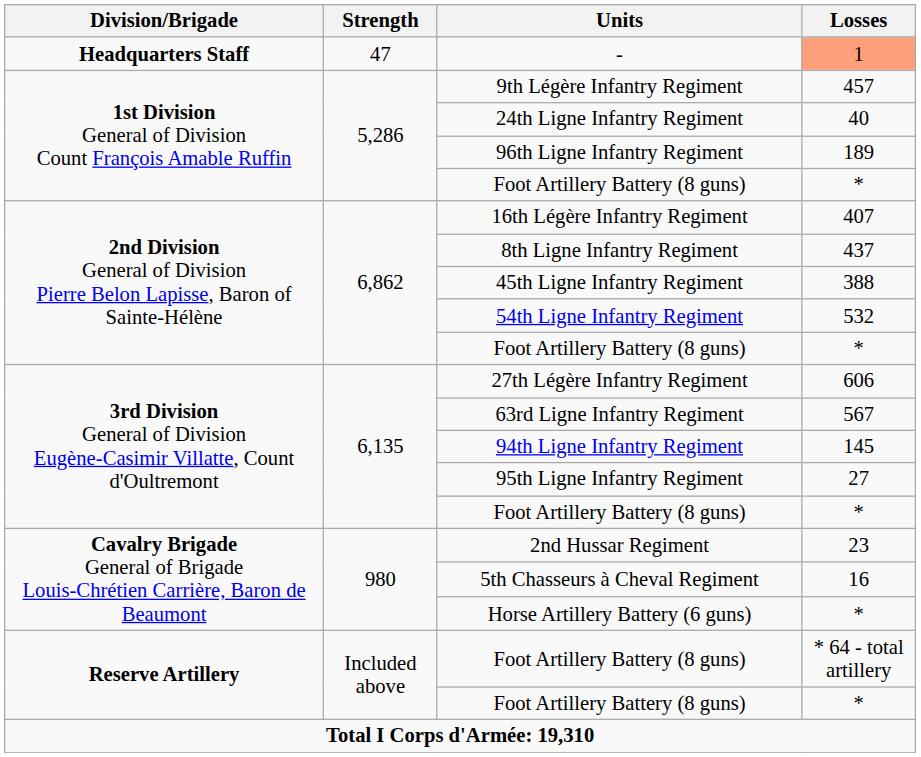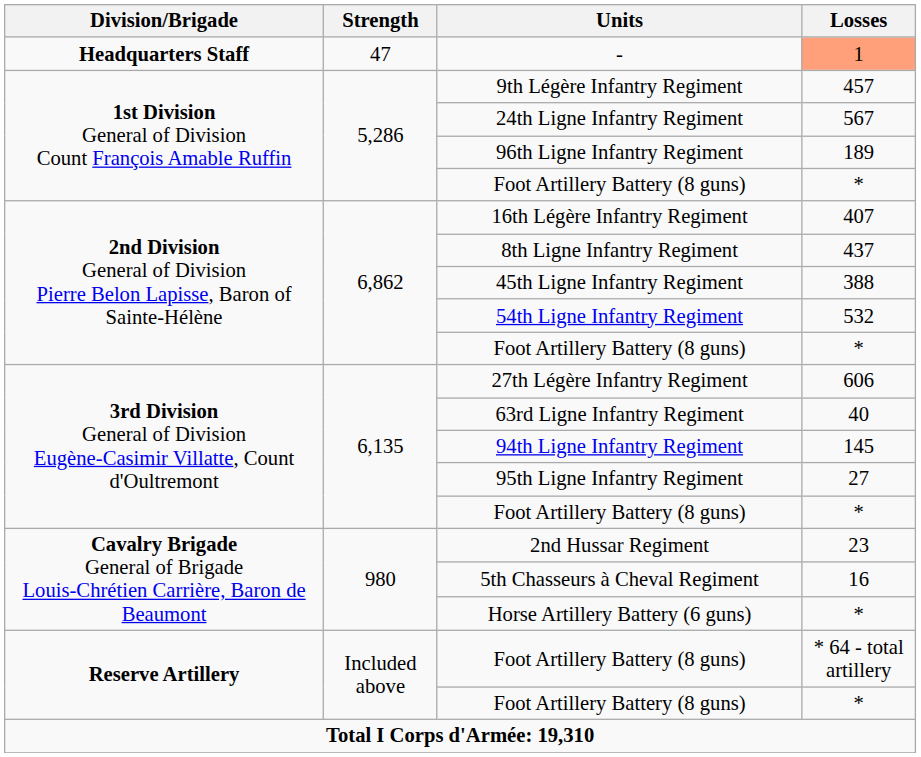24th Ligne Infantry Regiment | Losses: 40 -> 567
63rd Ligne Infantry Regiment | Losses: 567 -> 40
